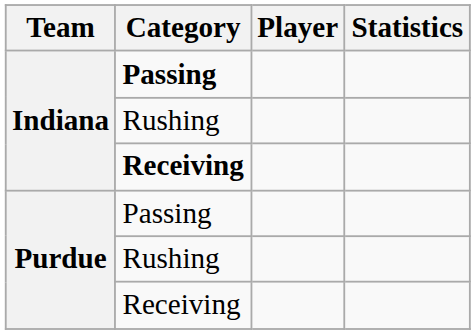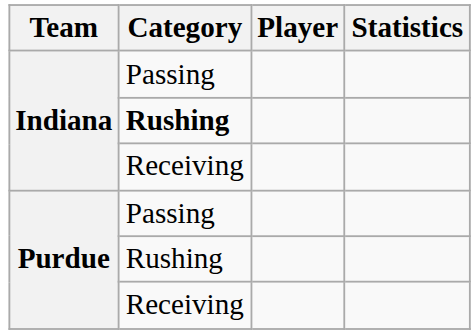Indiana / Passing | Category: bold -> normal
Indiana / Rushing | Category: normal -> bold
Indiana / Receiving | Category: bold -> normal
